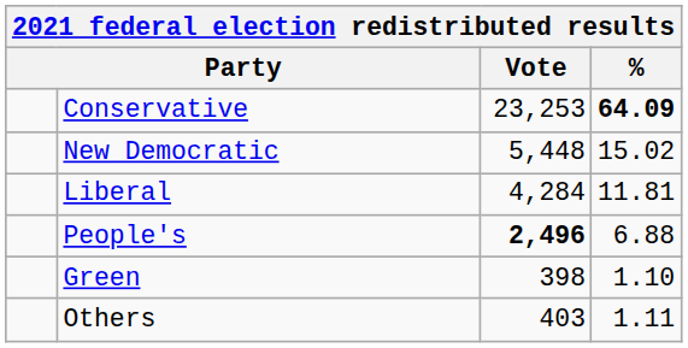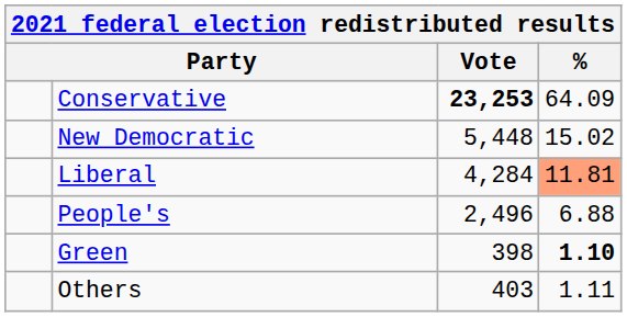Conservative | Vote: normal -> bold
Conservative | %: bold -> normal
Liberal | %: no background -> lightsalmon background
People's | Vote: bold -> normal
Green | %: normal -> bold
